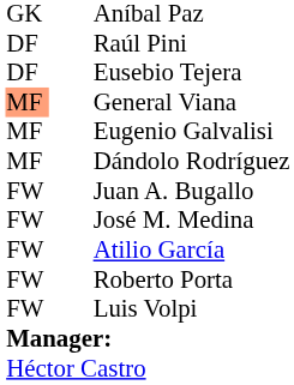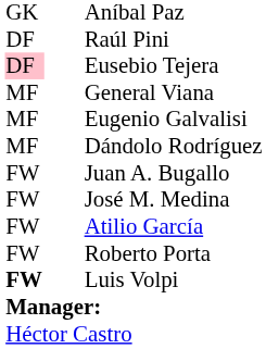Eusebio Tejera | column 1: no background -> pink background
General Viana | column 1: lightsalmon background -> no background
Luis Volpi | column 1: normal -> bold
